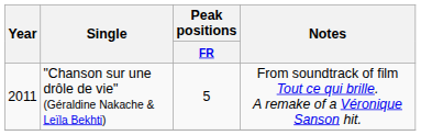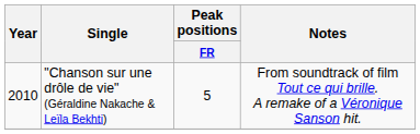row 3 | Year: 2011 -> 2010
